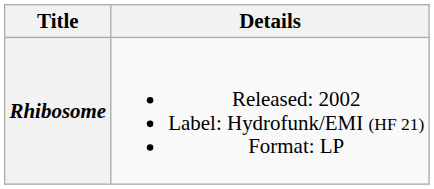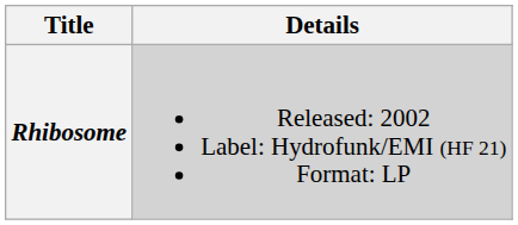Rhibosome | Details: no background -> lightgrey background
